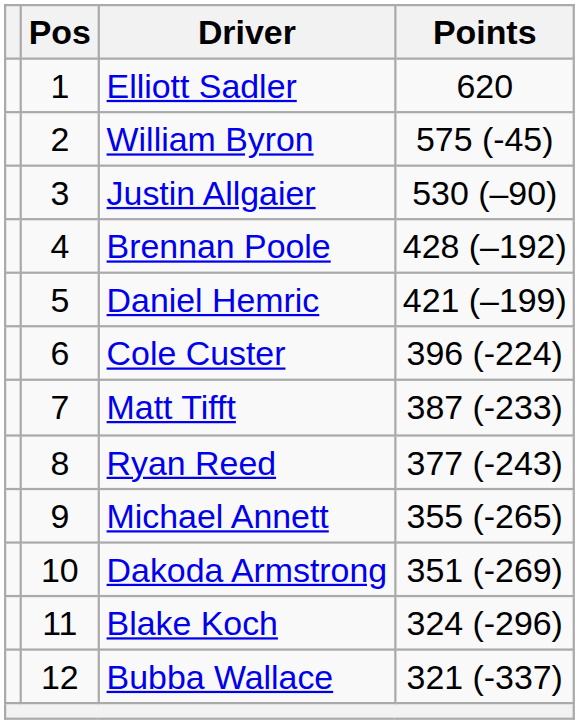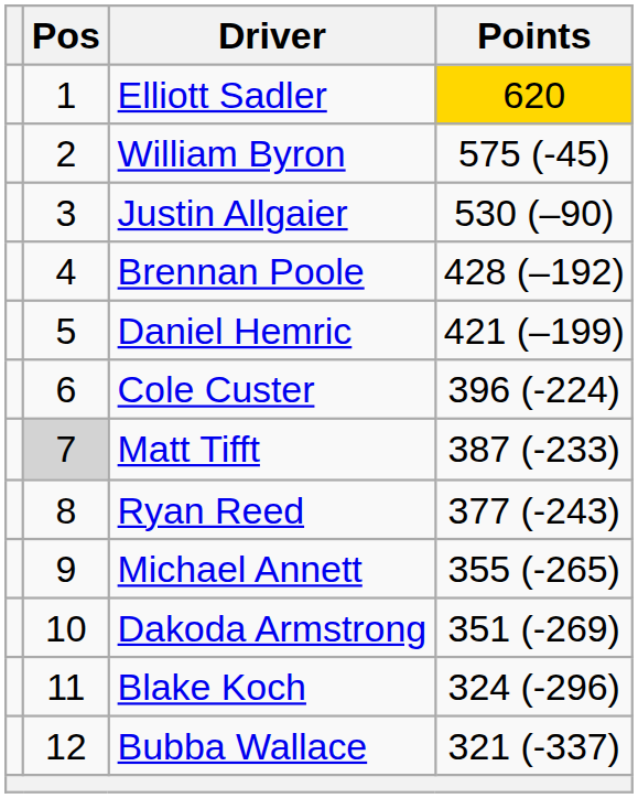Elliott Sadler | Points: no background -> gold background
Matt Tifft | Pos: no background -> lightgrey background
